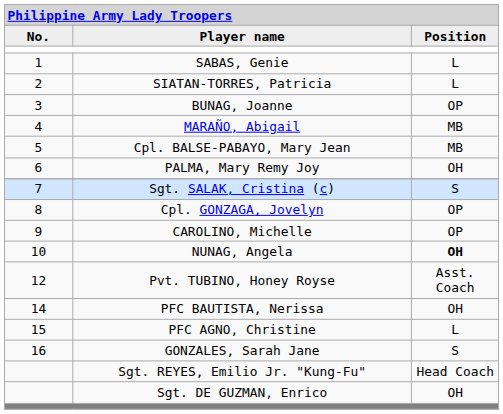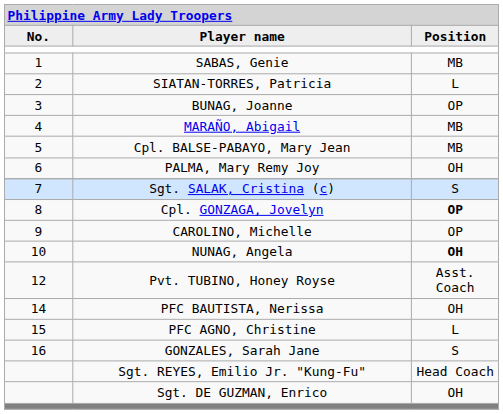SABAS, Genie | column 3: L -> MB
Cpl. GONZAGA, Jovelyn | column 3: normal -> bold
